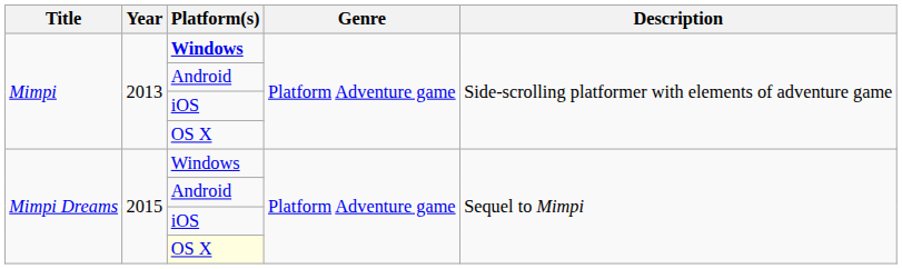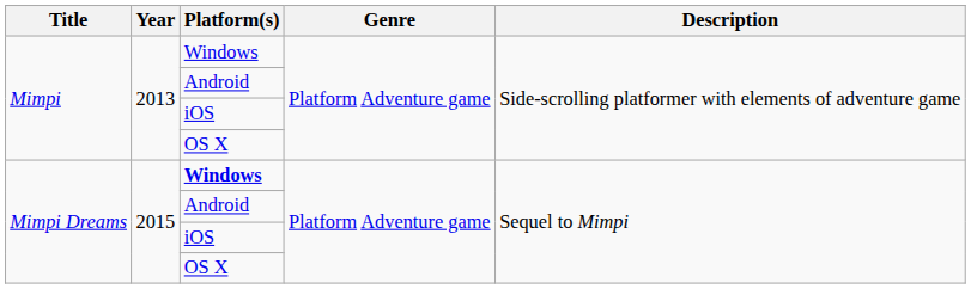Mimpi / Windows | Platform(s): bold -> normal
Mimpi Dreams / Windows | Platform(s): normal -> bold
Mimpi Dreams / OS X | Platform(s): lightyellow background -> no background
